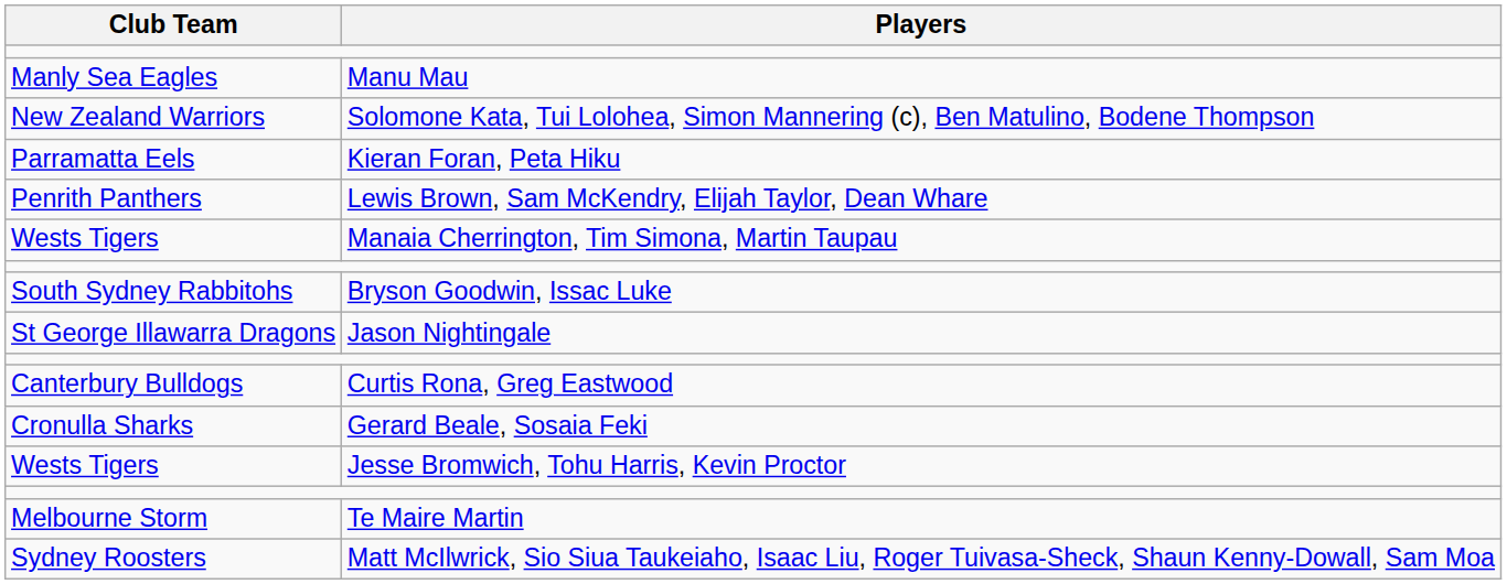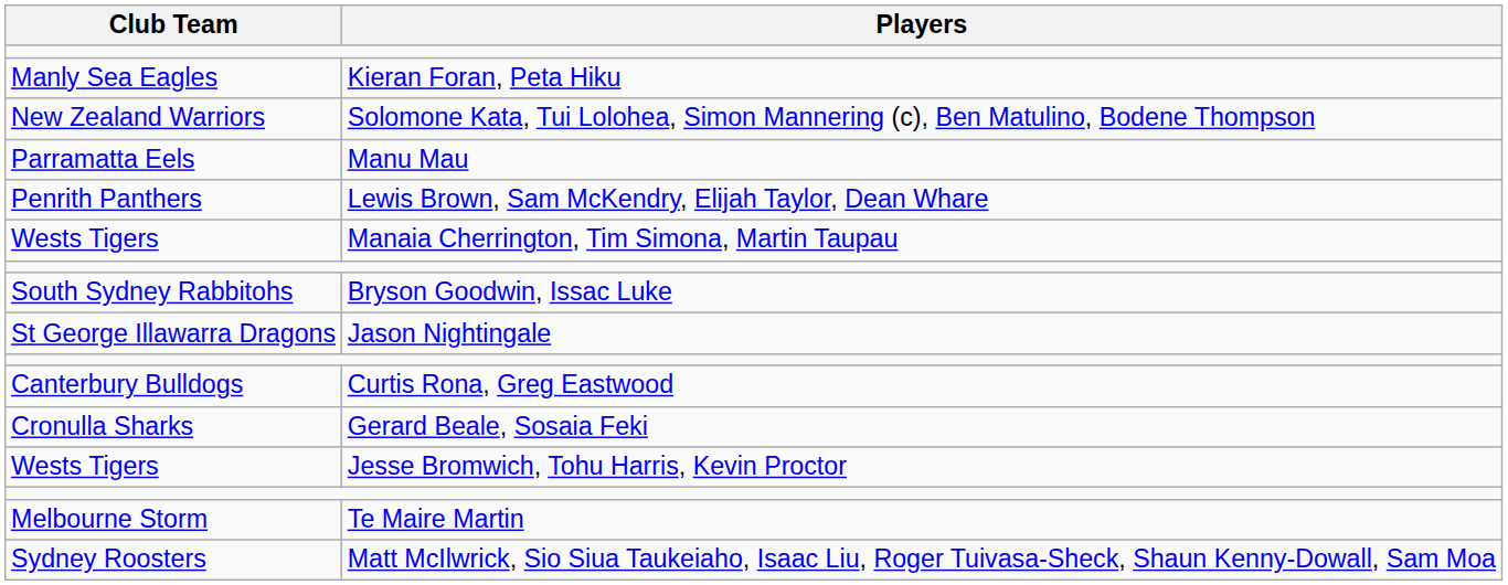row 3 | Players: Manu Mau -> Kieran Foran, Peta Hiku
row 5 | Players: Kieran Foran, Peta Hiku -> Manu Mau
